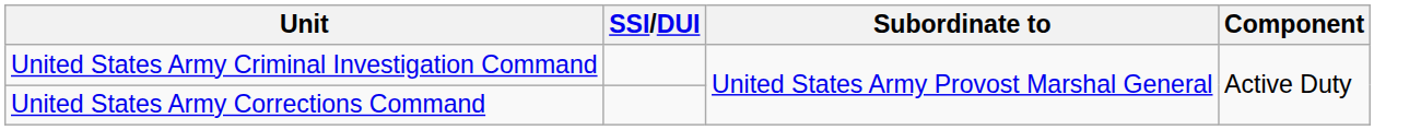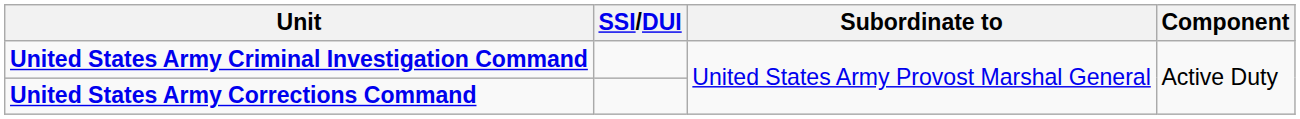United States Army Criminal Investigation Command | Unit: normal -> bold
United States Army Corrections Command | Unit: normal -> bold
